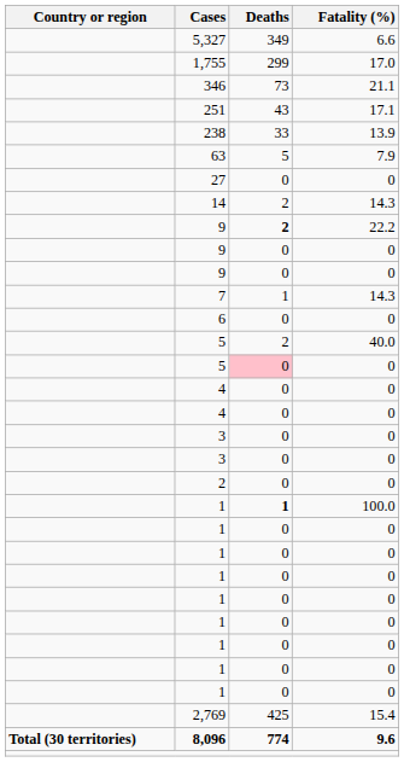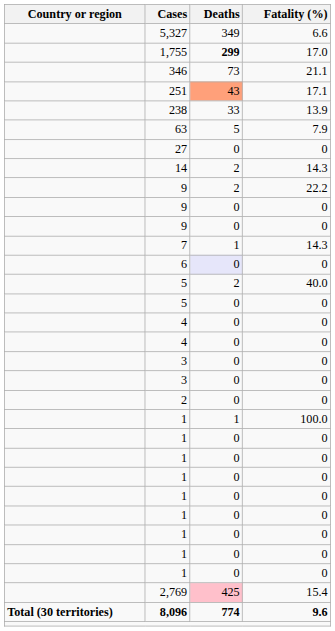1,755 | Deaths: normal -> bold
251 | Deaths: no background -> lightsalmon background
9 / 22.2 | Deaths: bold -> normal
6 | Deaths: no background -> lavender background
5 / 0 | Deaths: pink background -> no background
1 / 100.0 | Deaths: bold -> normal
2,769 | Deaths: no background -> pink background
